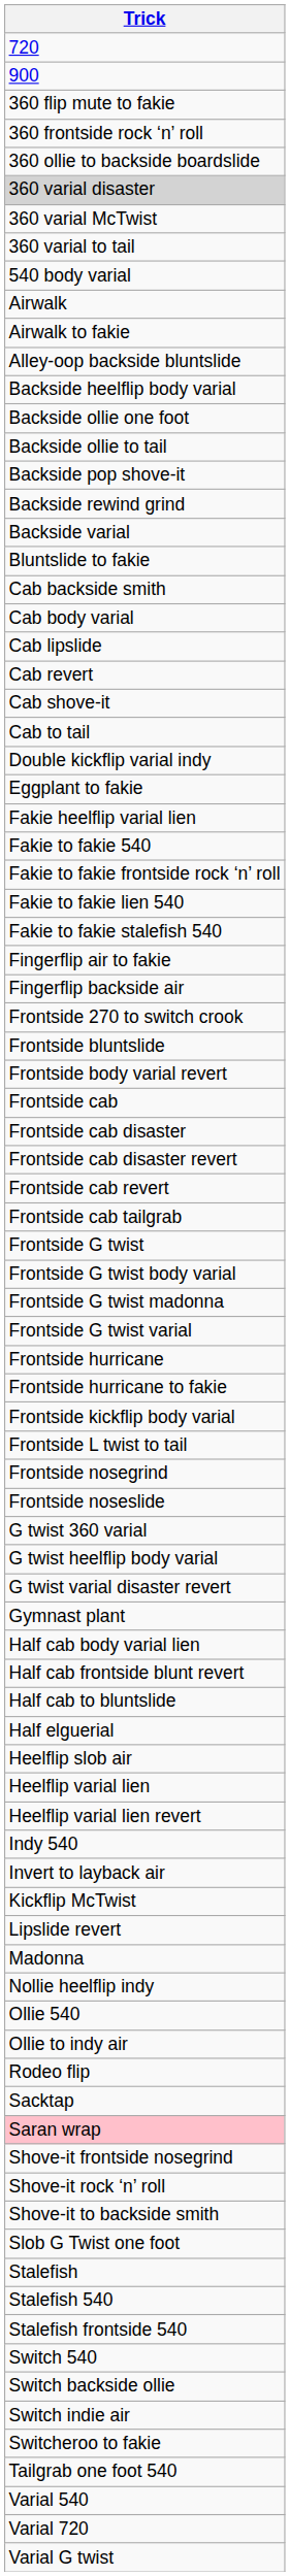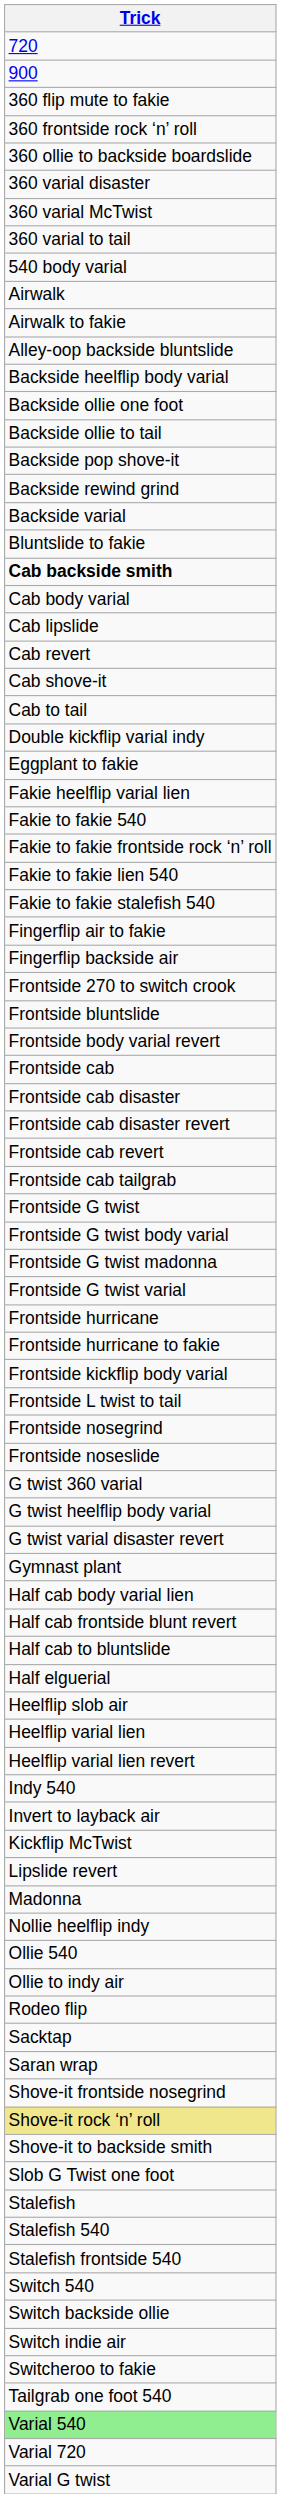row 7 | column 1: lightgrey background -> no background
row 21 | column 1: normal -> bold
row 75 | column 1: pink background -> no background
row 77 | column 1: no background -> khaki background
row 88 | column 1: no background -> lightgreen background
